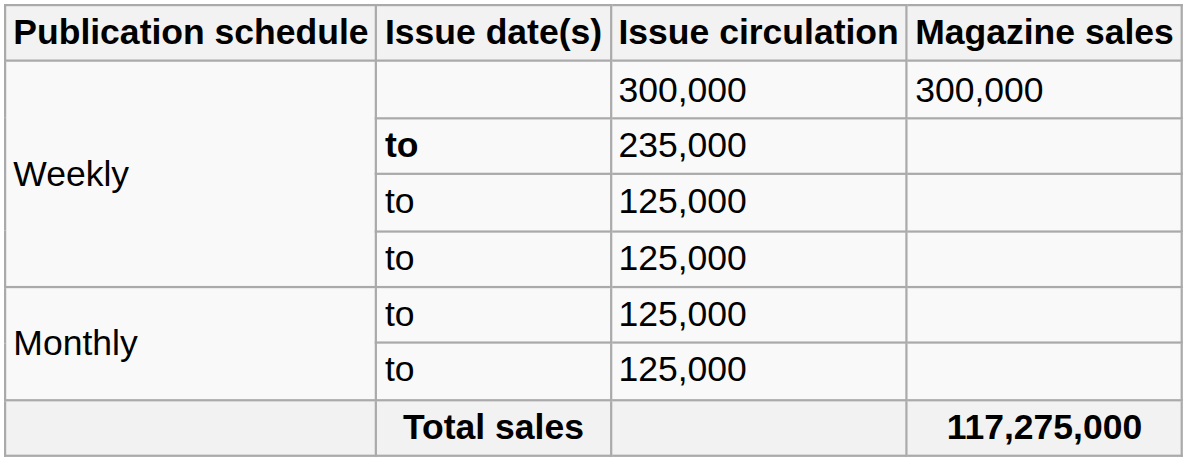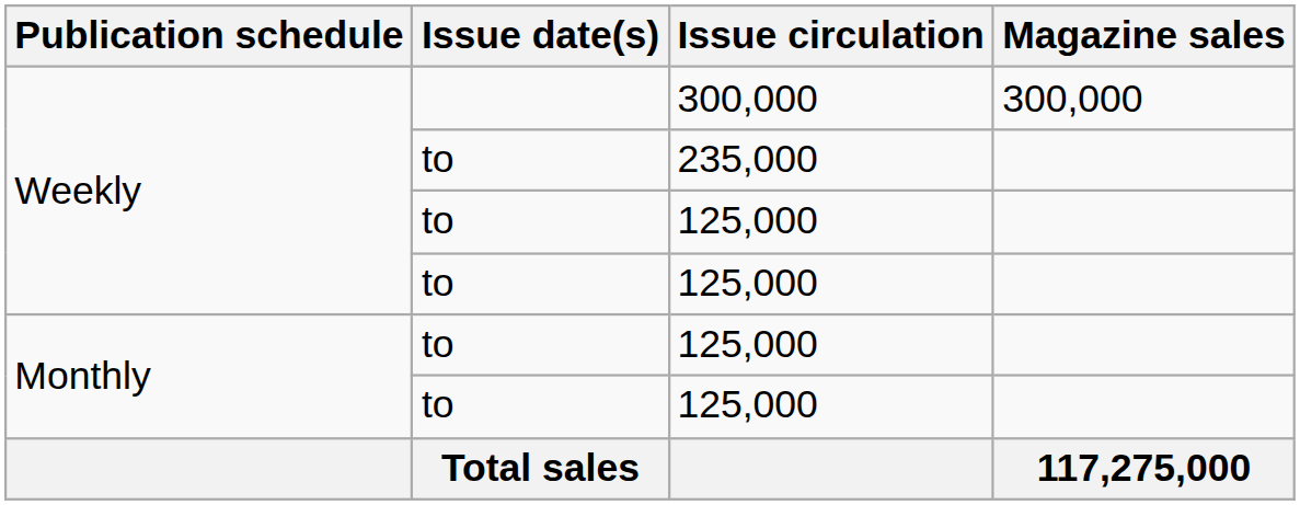235,000 | Issue date(s): bold -> normal
